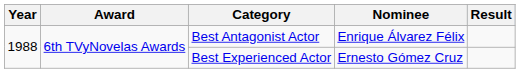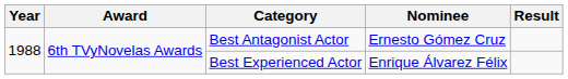Best Antagonist Actor | Nominee: Enrique Álvarez Félix -> Ernesto Gómez Cruz
Best Experienced Actor | Nominee: Ernesto Gómez Cruz -> Enrique Álvarez Félix
